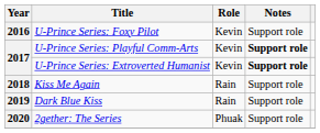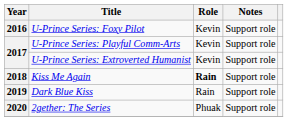U-Prince Series: Playful Comm-Arts | Notes: bold -> normal
U-Prince Series: Extroverted Humanist | Notes: bold -> normal
Kiss Me Again | Role: normal -> bold
